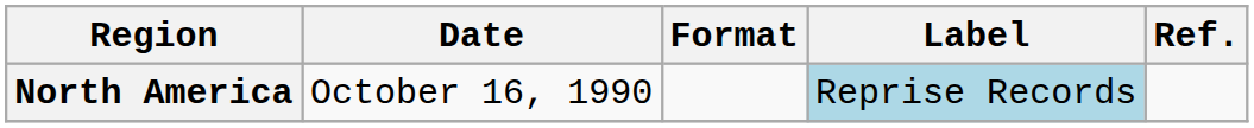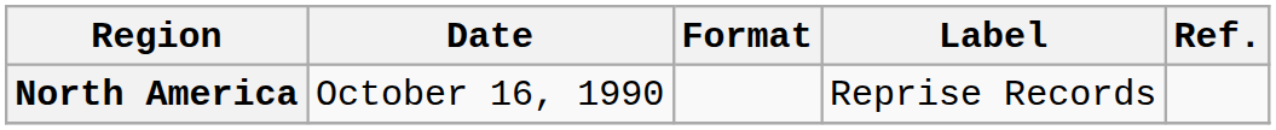North America | Label: lightblue background -> no background
